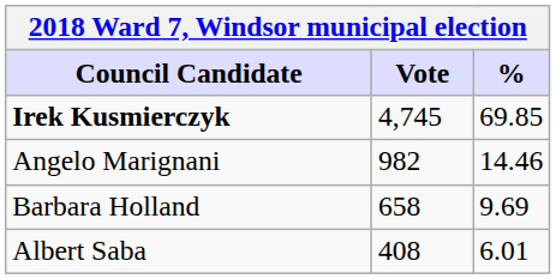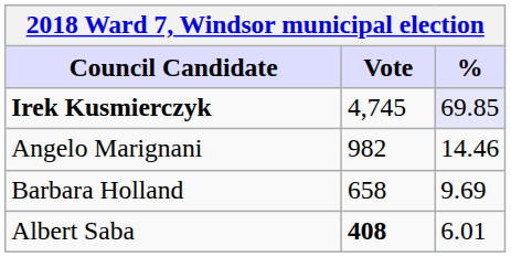Irek Kusmierczyk | %: no background -> lavender background
Albert Saba | Vote: normal -> bold
